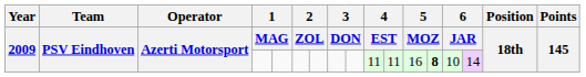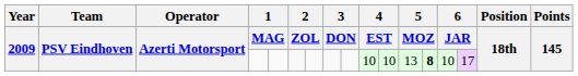row 3 | column 10: 11 -> 10
row 3 | column 11: 11 -> 10
row 3 | column 12: 16 -> 13
row 3 | column 15: 14 -> 17
